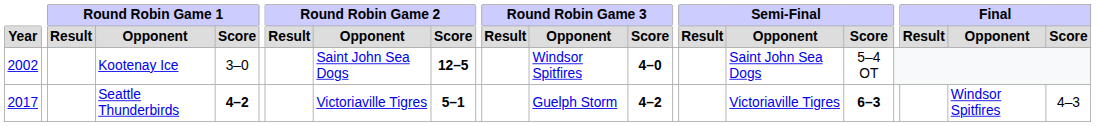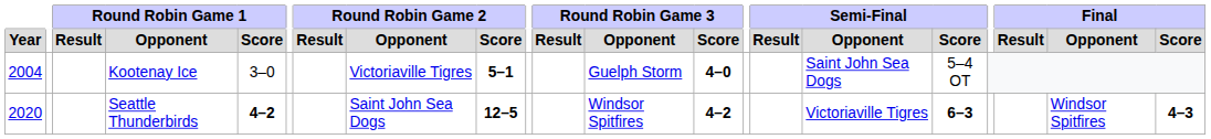Kootenay Ice | Year: 2002 -> 2004
Kootenay Ice | Round Robin Game 2 / Opponent: Saint John Sea Dogs -> Victoriaville Tigres
Kootenay Ice | Round Robin Game 2 / Score: 12–5 -> 5–1
Kootenay Ice | Round Robin Game 3 / Opponent: Windsor Spitfires -> Guelph Storm
Seattle Thunderbirds | Year: 2017 -> 2020
Seattle Thunderbirds | Round Robin Game 2 / Opponent: Victoriaville Tigres -> Saint John Sea Dogs
Seattle Thunderbirds | Round Robin Game 2 / Score: 5–1 -> 12–5
Seattle Thunderbirds | Round Robin Game 3 / Opponent: Guelph Storm -> Windsor Spitfires
Seattle Thunderbirds | Final / Score: normal -> bold
